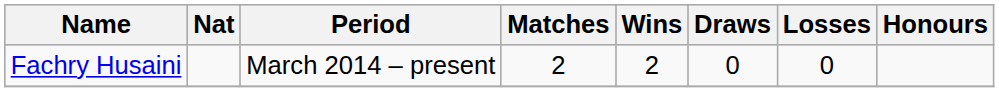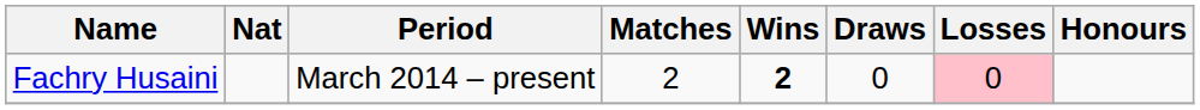Fachry Husaini | Wins: normal -> bold
Fachry Husaini | Losses: no background -> pink background
